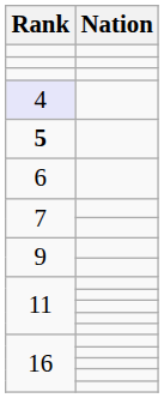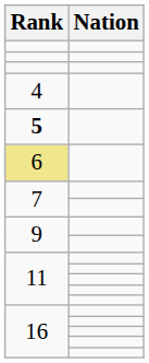row 5 | Rank: lavender background -> no background
row 7 | Rank: no background -> khaki background
